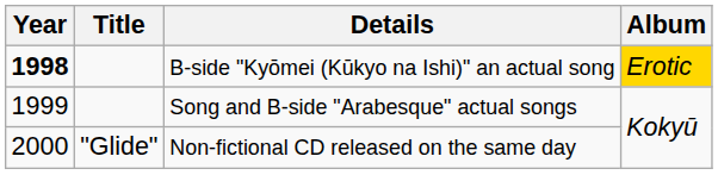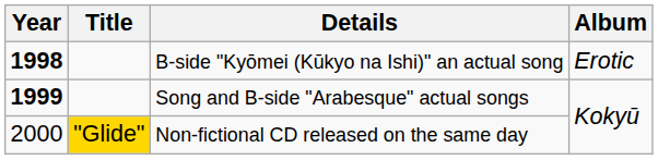B-side "Kyōmei (Kūkyo na Ishi)" an actual song | Album: gold background -> no background
Song and B-side "Arabesque" actual songs | Year: normal -> bold
Non-fictional CD released on the same day | Title: no background -> gold background
